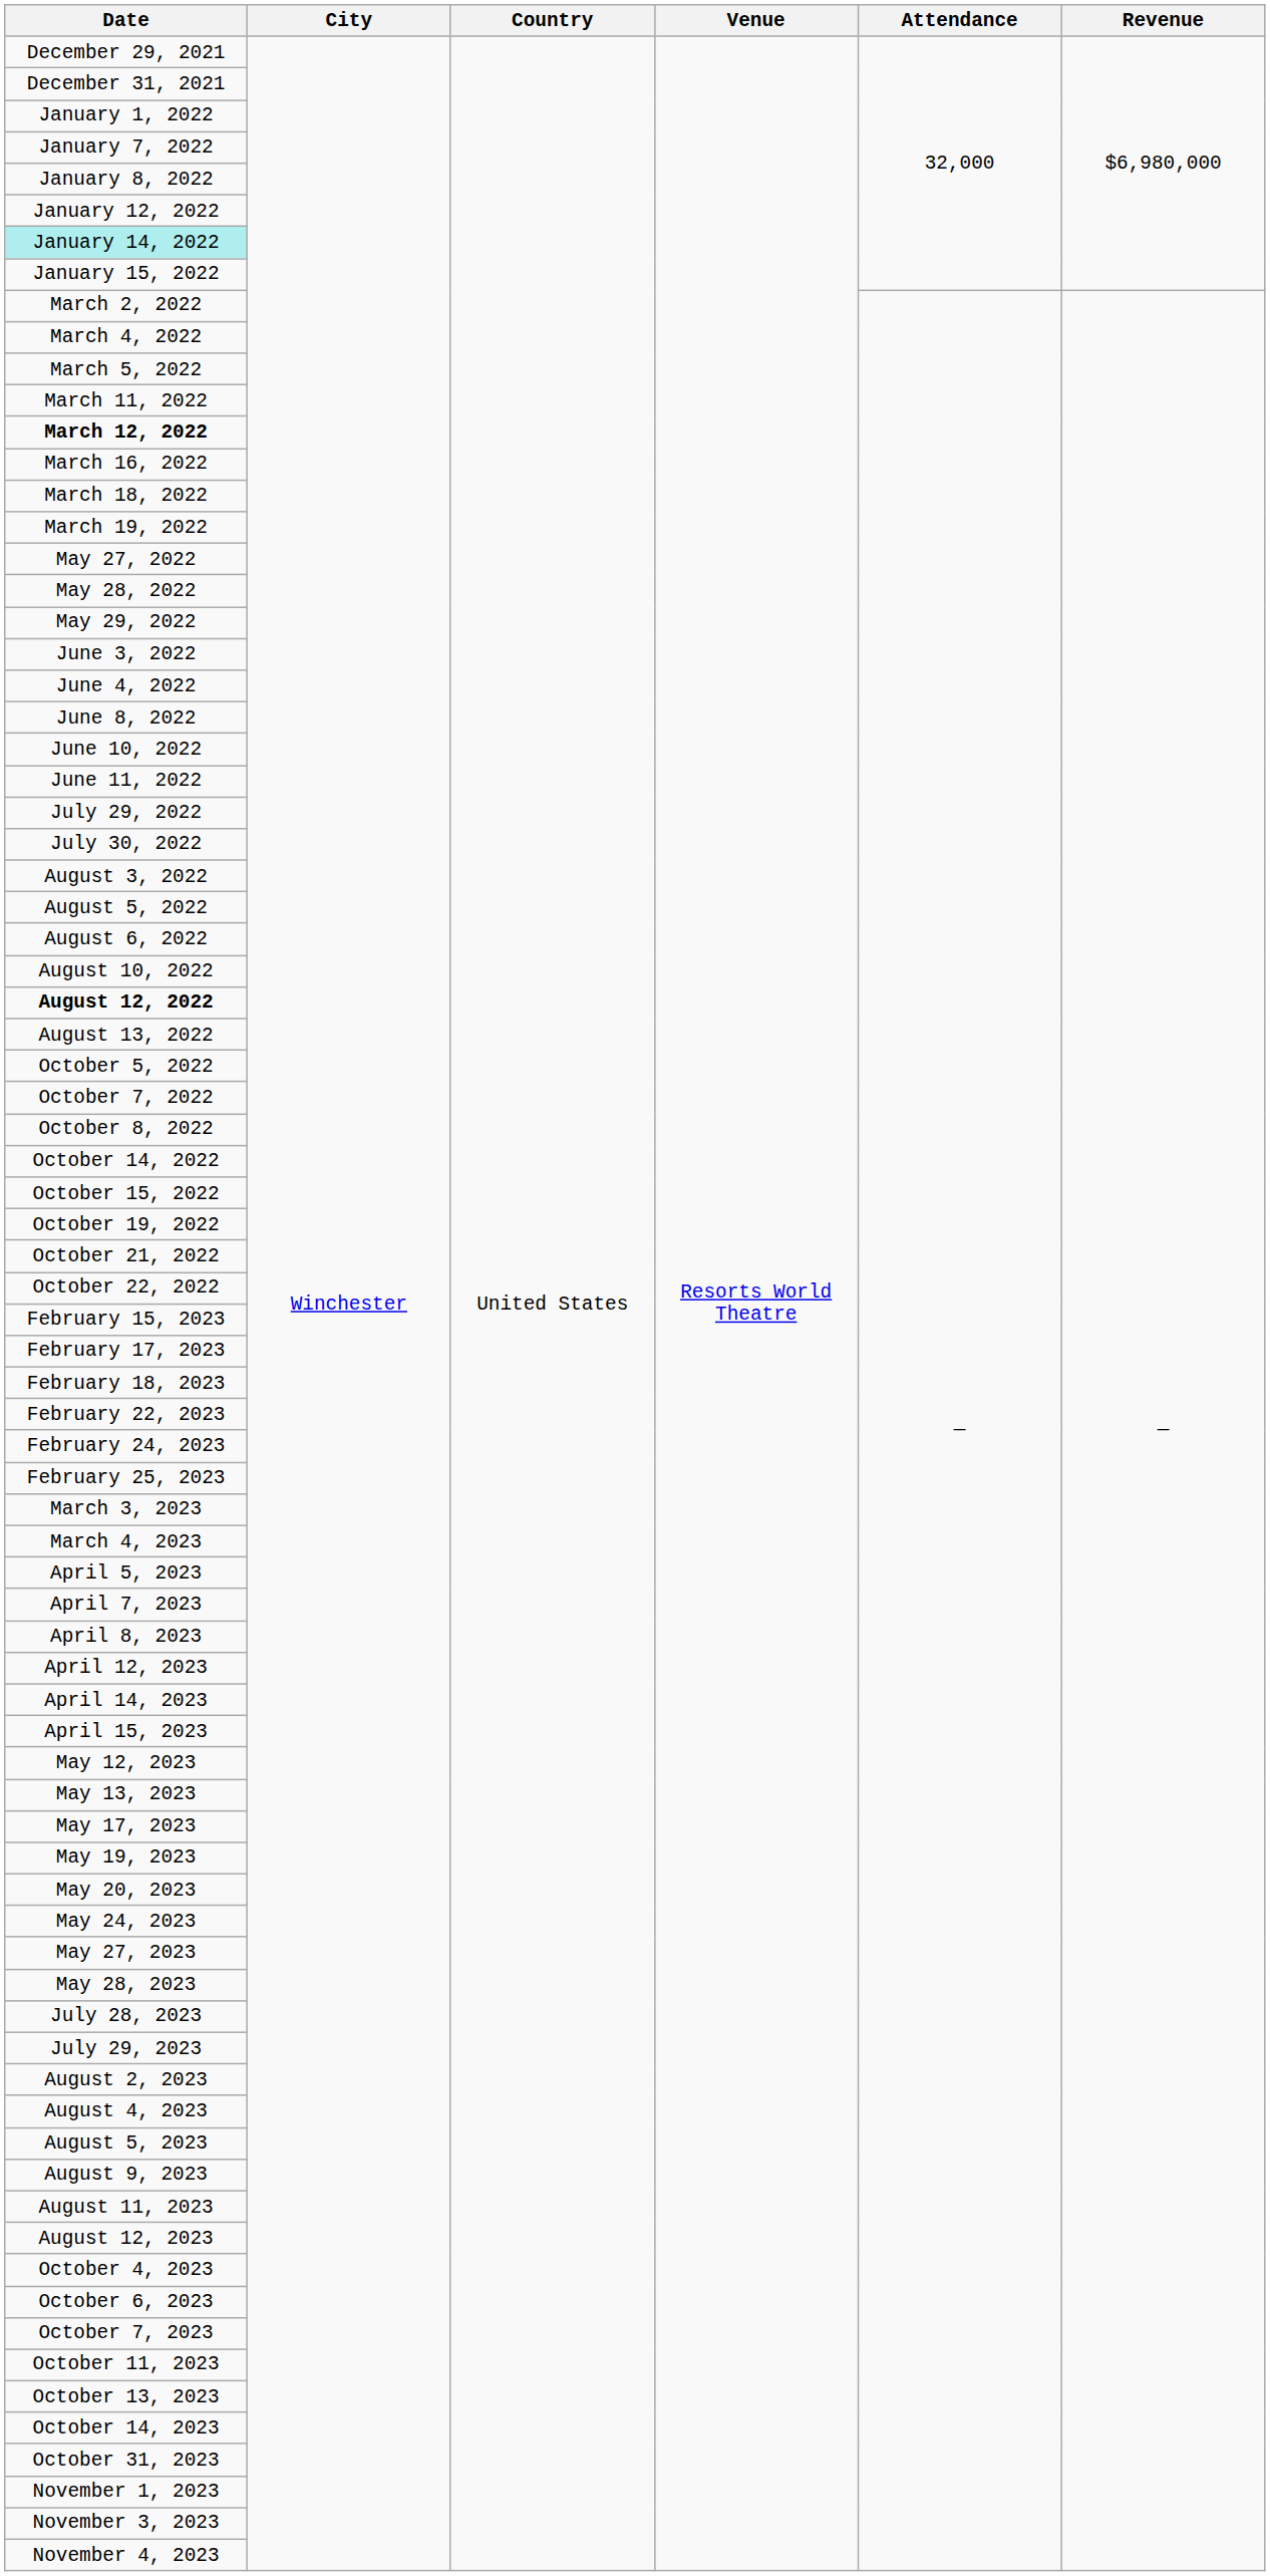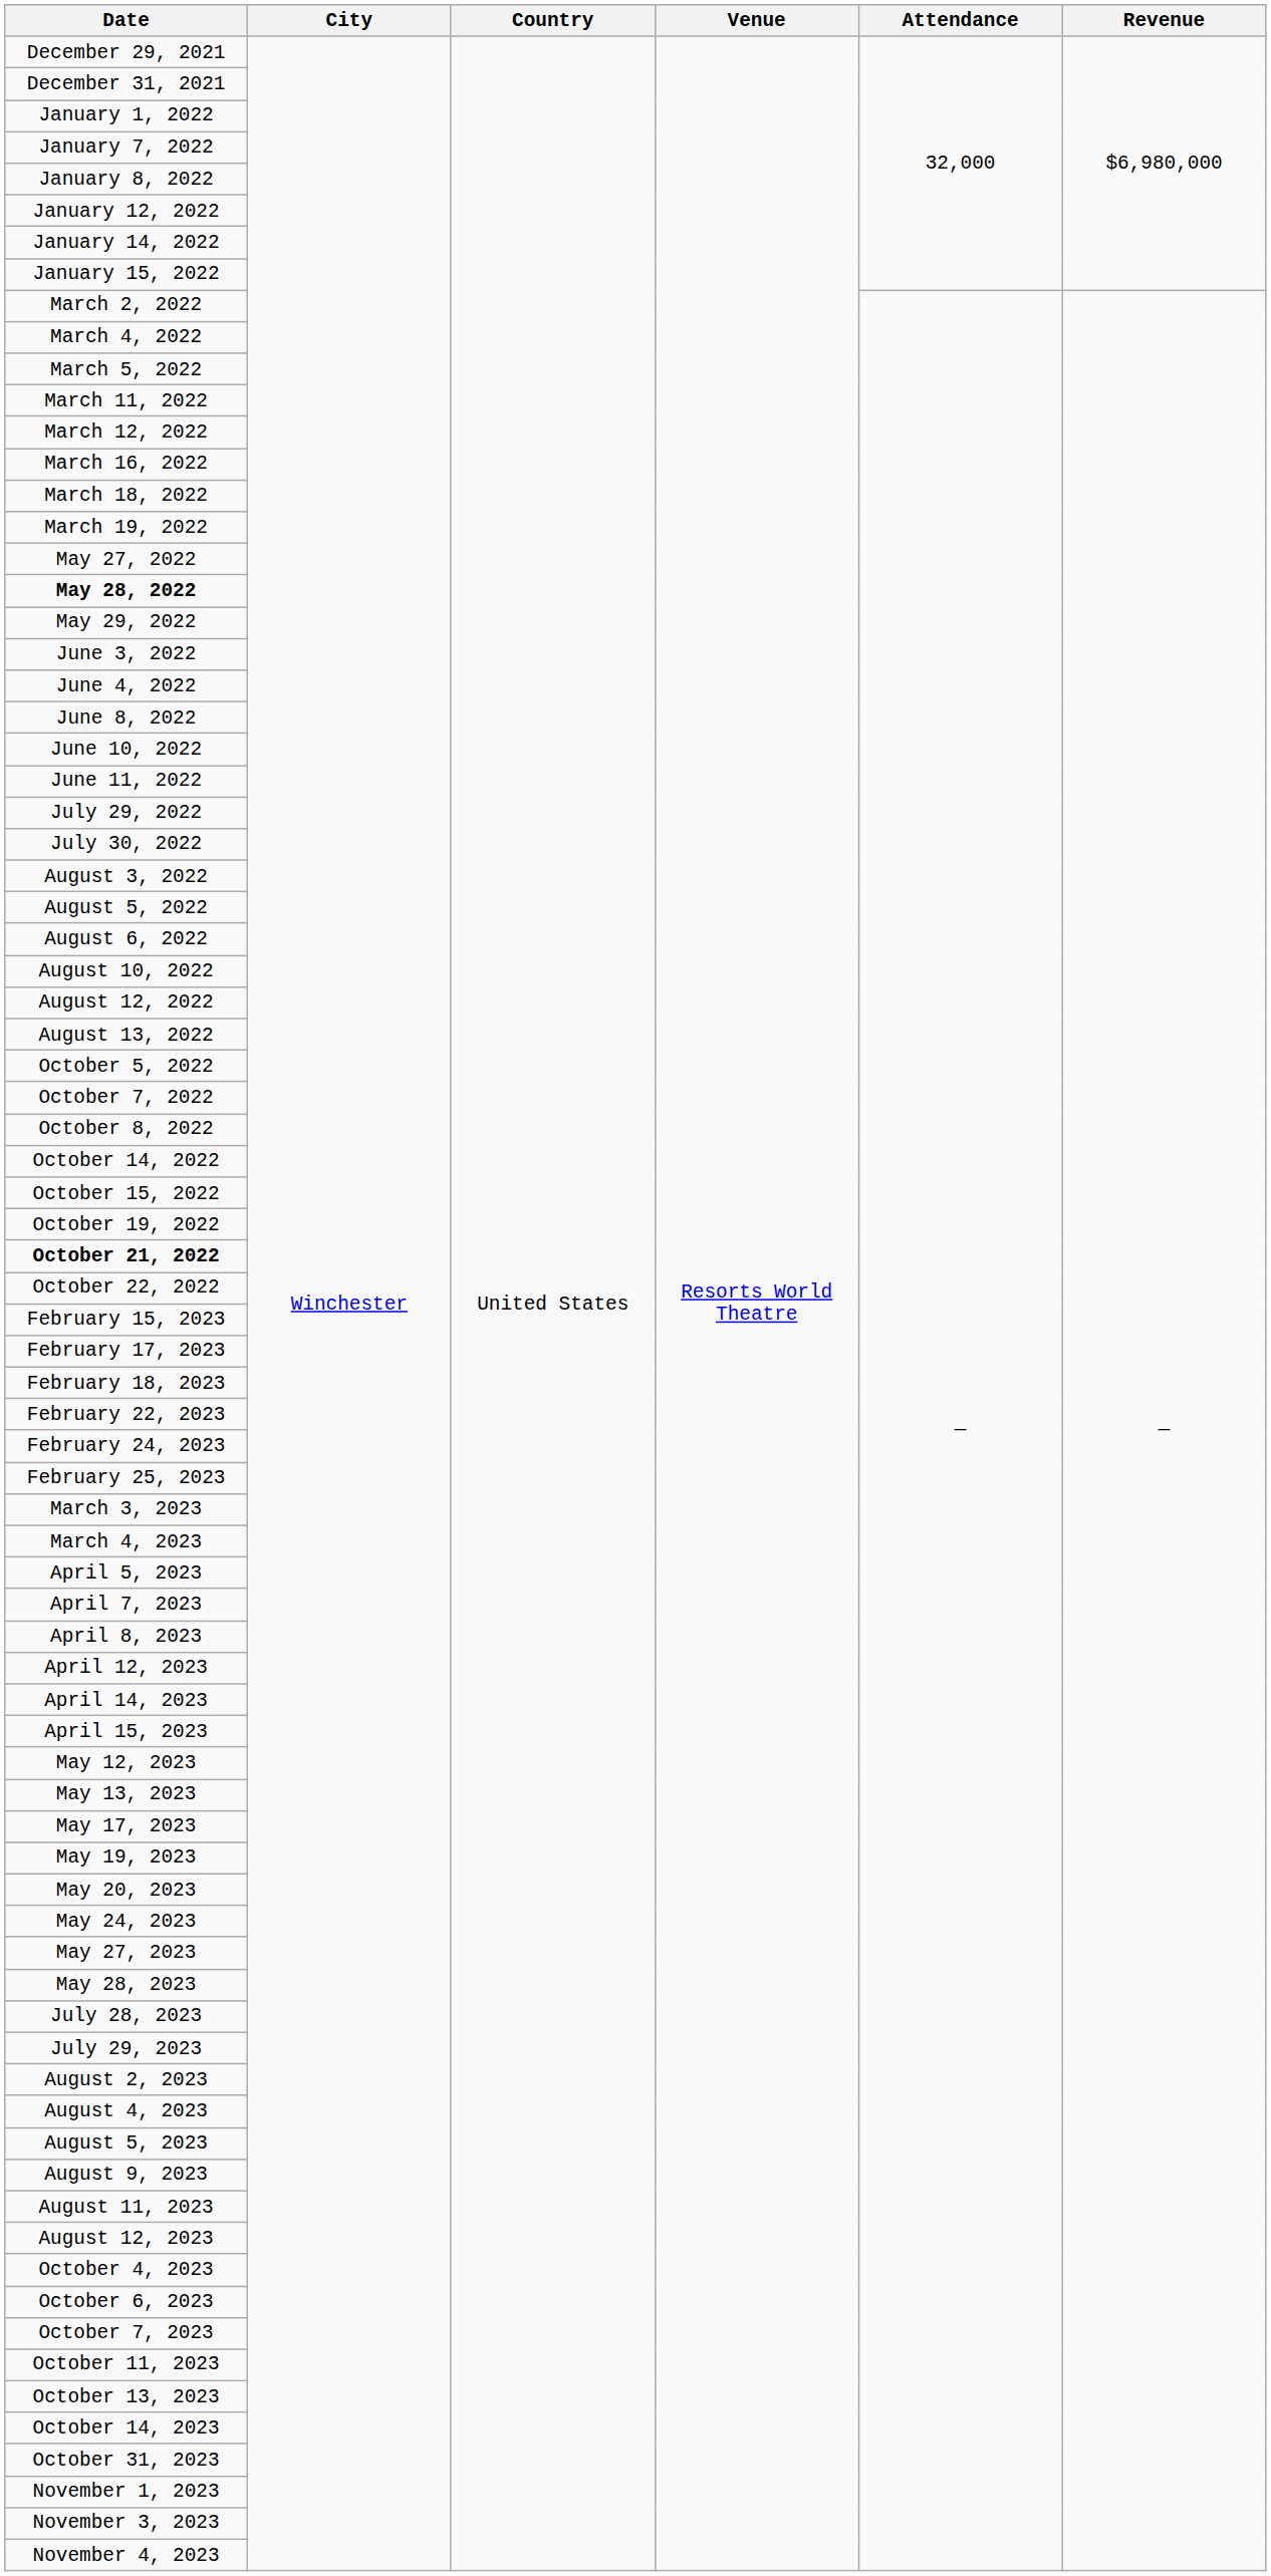January 14, 2022 | Date: paleturquoise background -> no background
March 12, 2022 | Date: bold -> normal
May 28, 2022 | Date: normal -> bold
August 12, 2022 | Date: bold -> normal
October 21, 2022 | Date: normal -> bold
